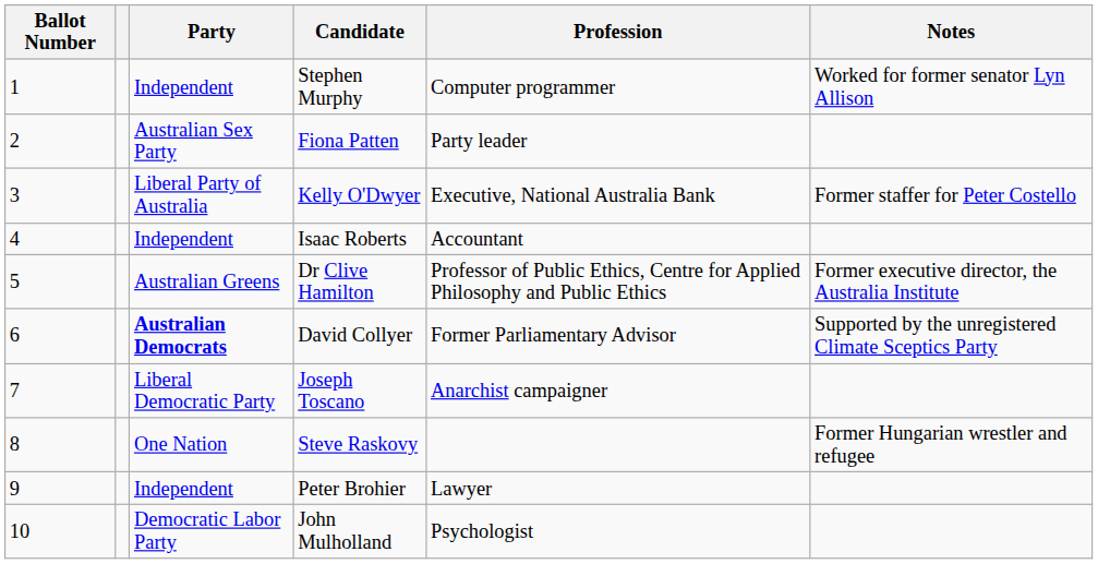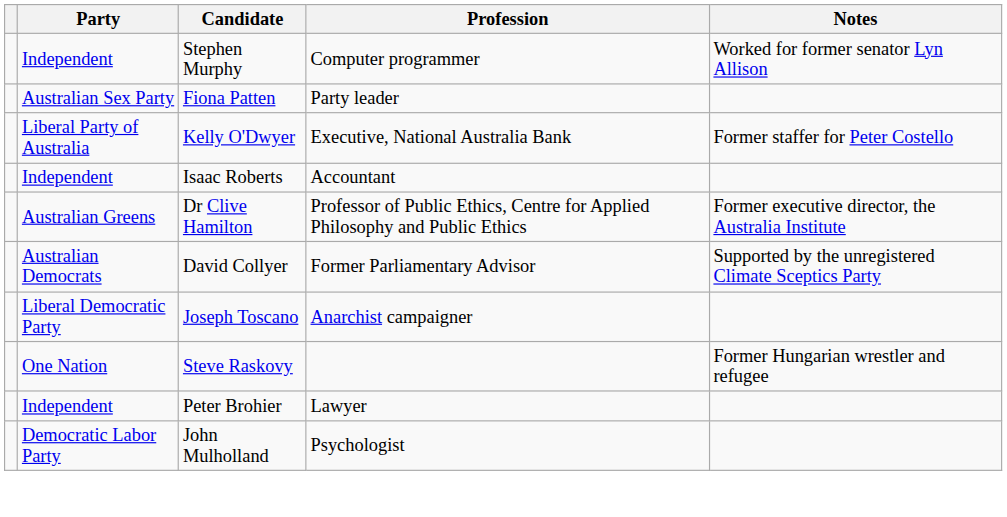- column: Ballot Number | 1 | 2 | 3 | 4 | 5 | 6 | 7 | 8 | 9 | 10
David Collyer | Party: bold -> normal
